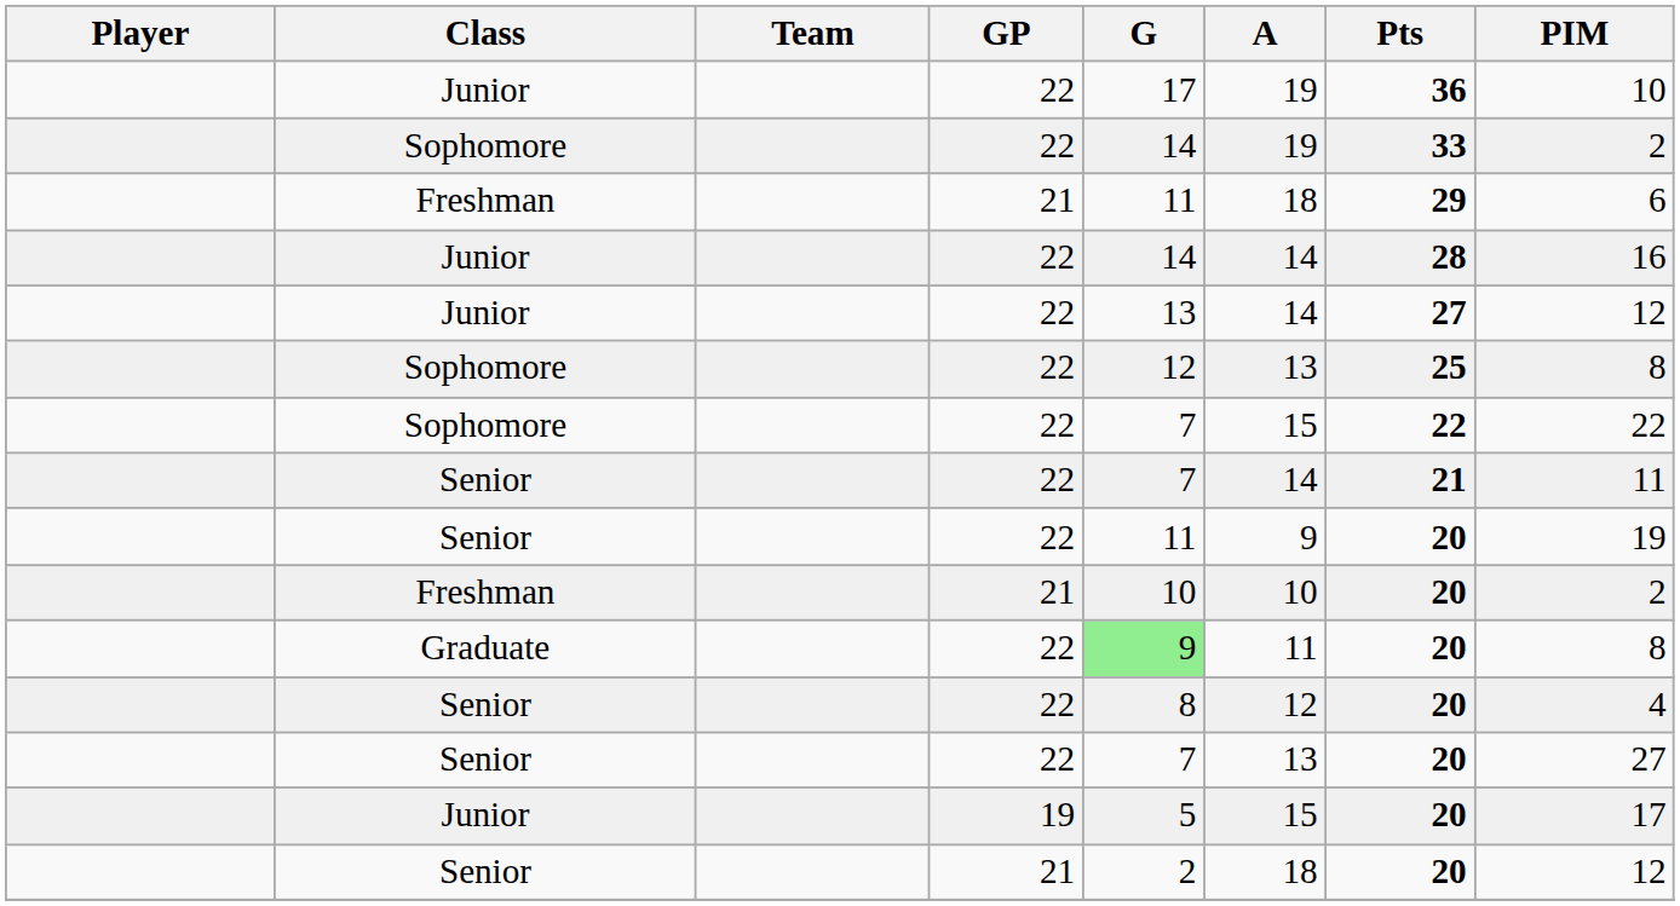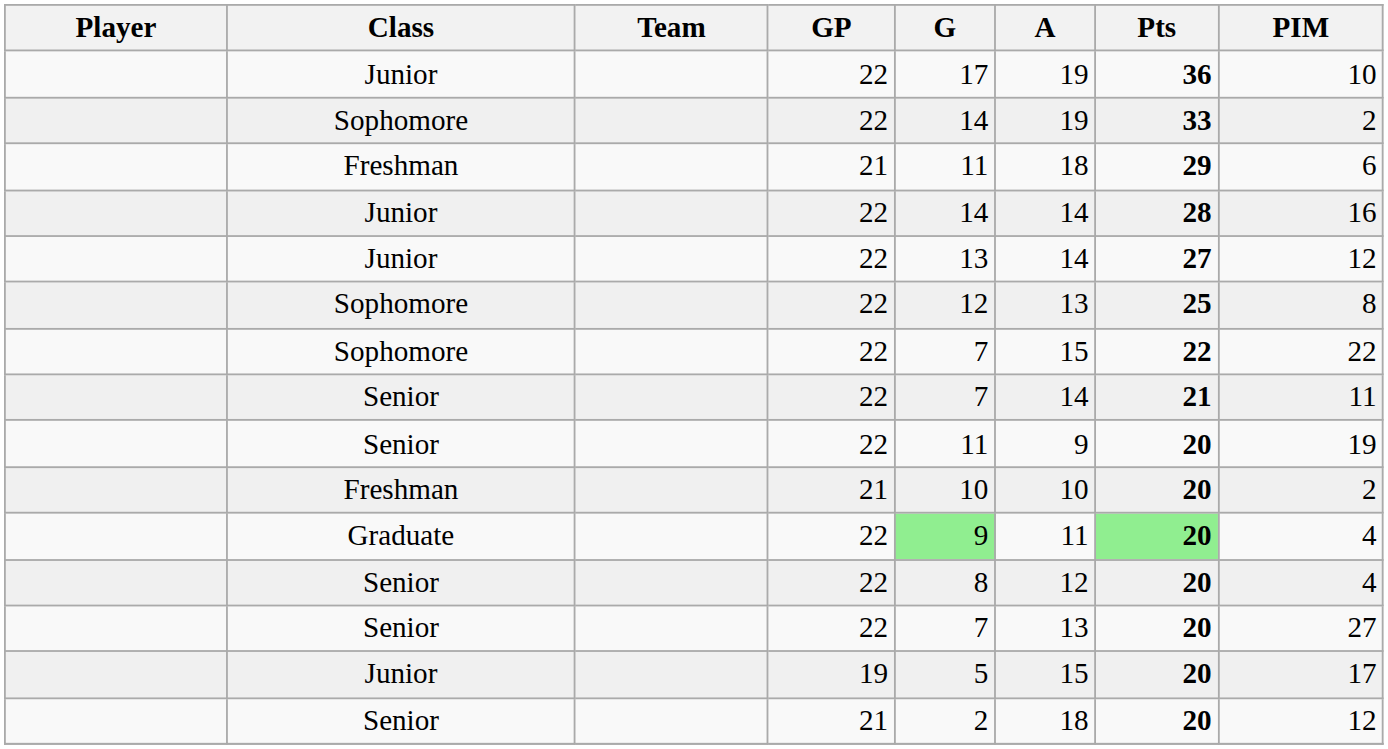Graduate | Pts: no background -> lightgreen background
Graduate | PIM: 8 -> 4
